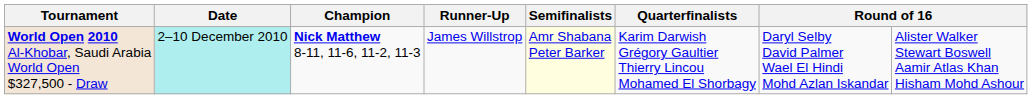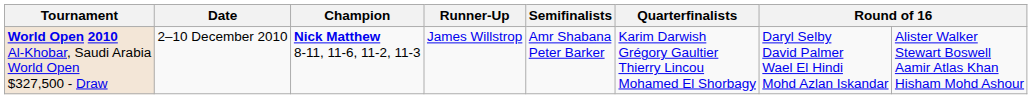row 2 | Date: paleturquoise background -> no background
row 2 | Semifinalists: lightyellow background -> no background
